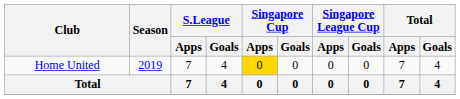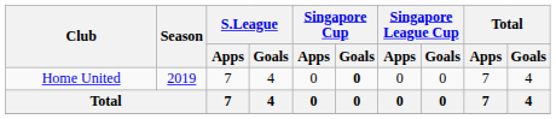Home United | Singapore Cup / Apps: gold background -> no background
Home United | Singapore Cup / Goals: normal -> bold
